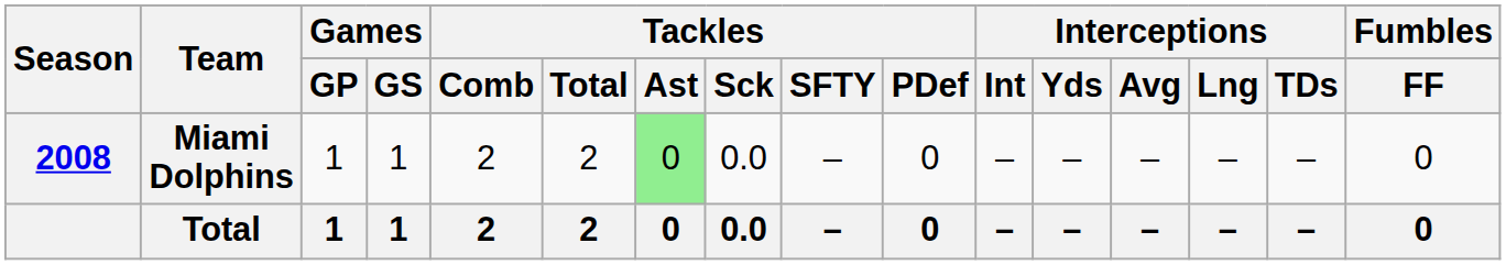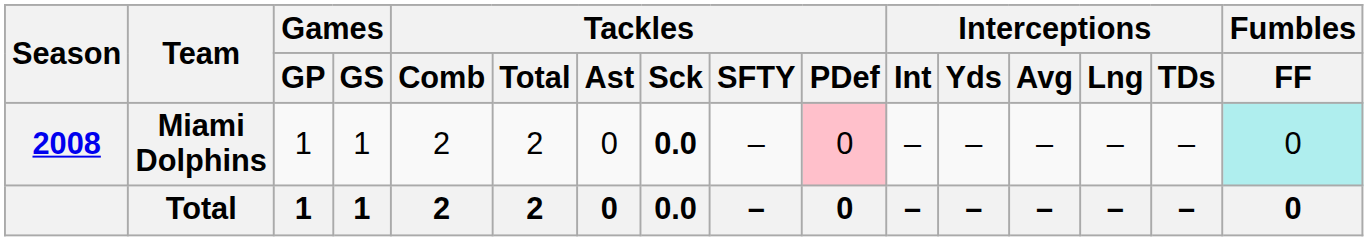Miami Dolphins | Tackles / Ast: lightgreen background -> no background
Miami Dolphins | Tackles / Sck: normal -> bold
Miami Dolphins | Tackles / PDef: no background -> pink background
Miami Dolphins | Fumbles / FF: no background -> paleturquoise background
